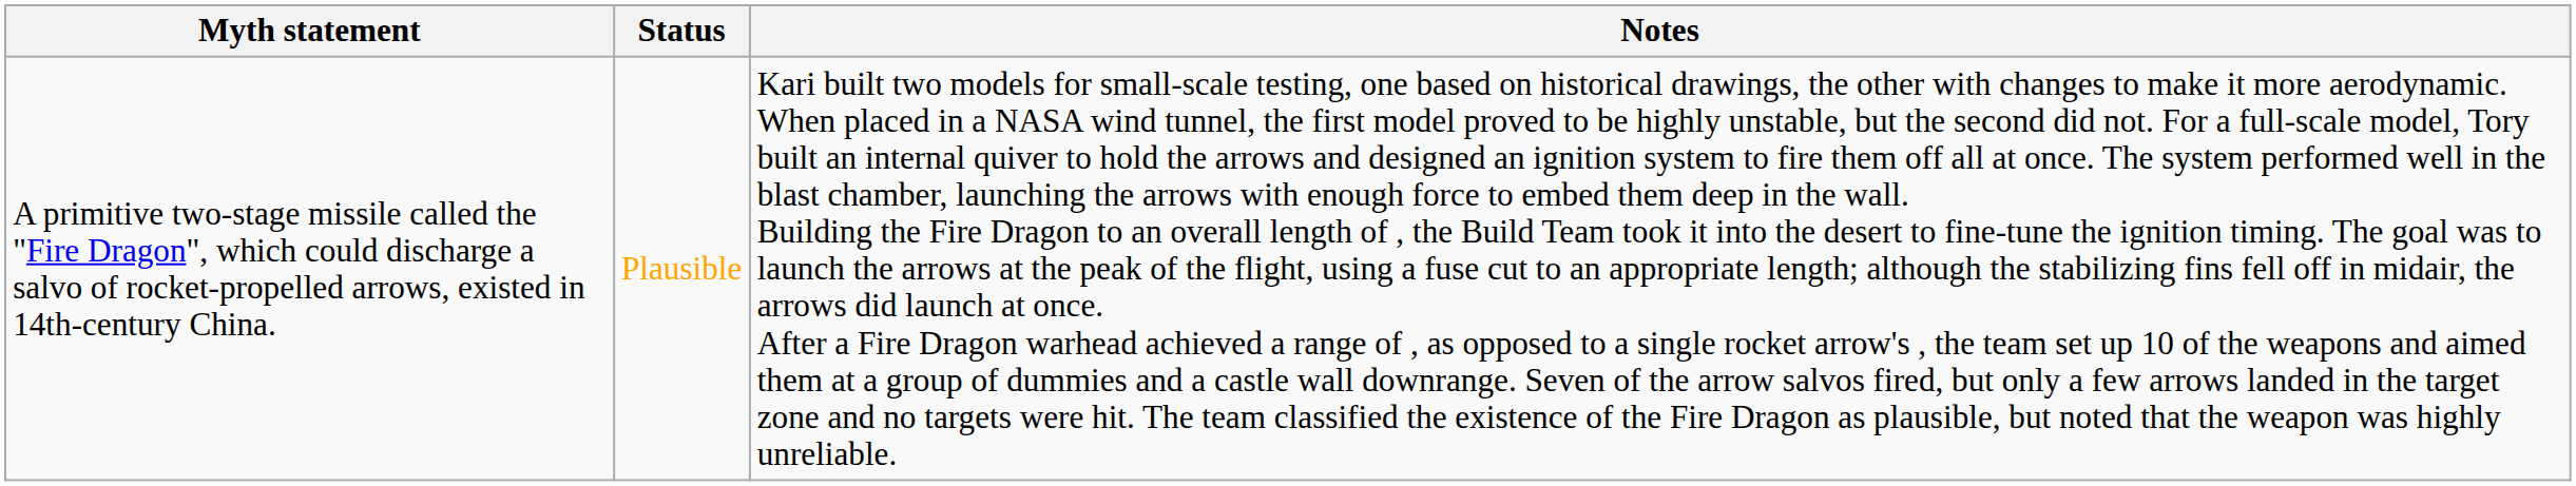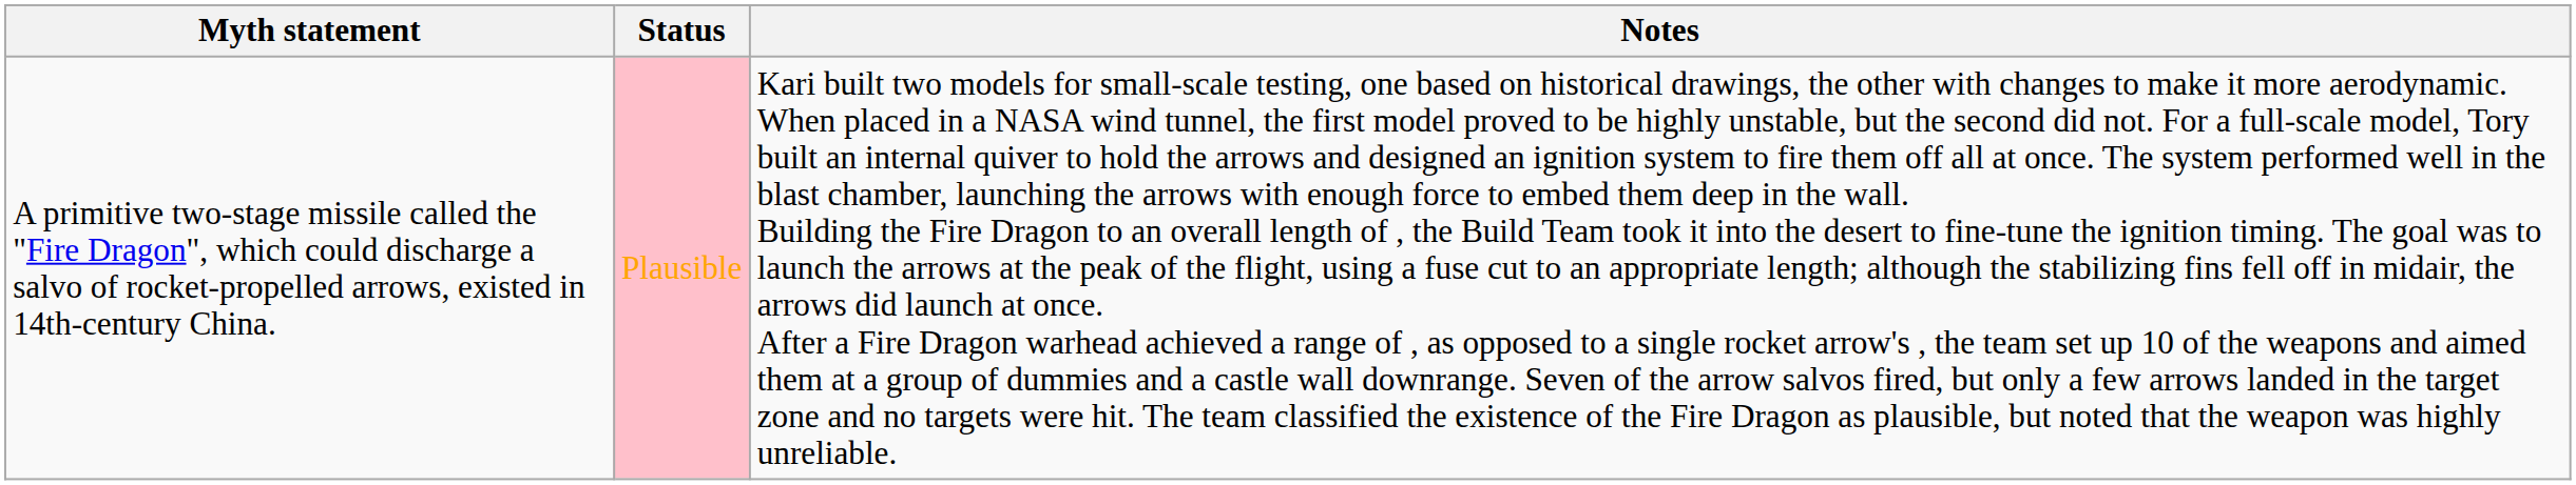row 2 | Status: no background -> pink background
